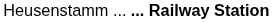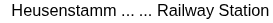Heusenstamm ... | column 2: bold -> normal
